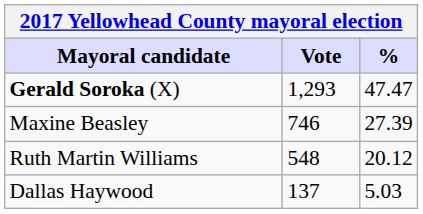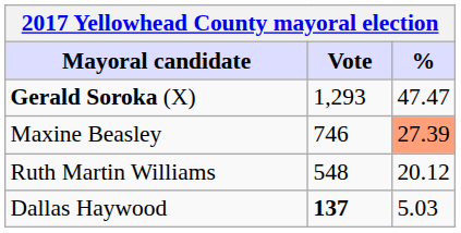Maxine Beasley | %: no background -> lightsalmon background
Dallas Haywood | Vote: normal -> bold
